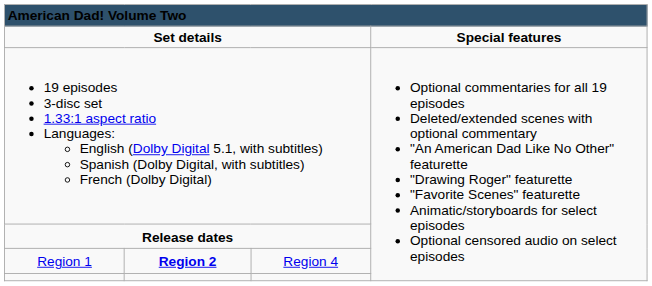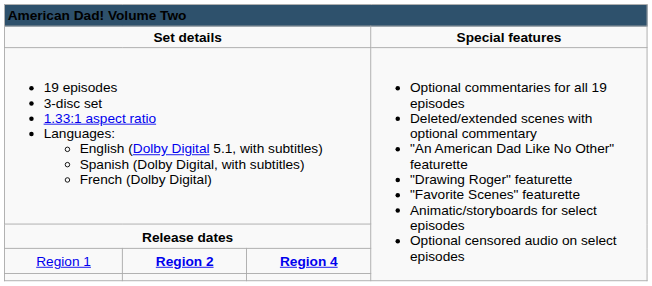Region 1 | column 3: normal -> bold
